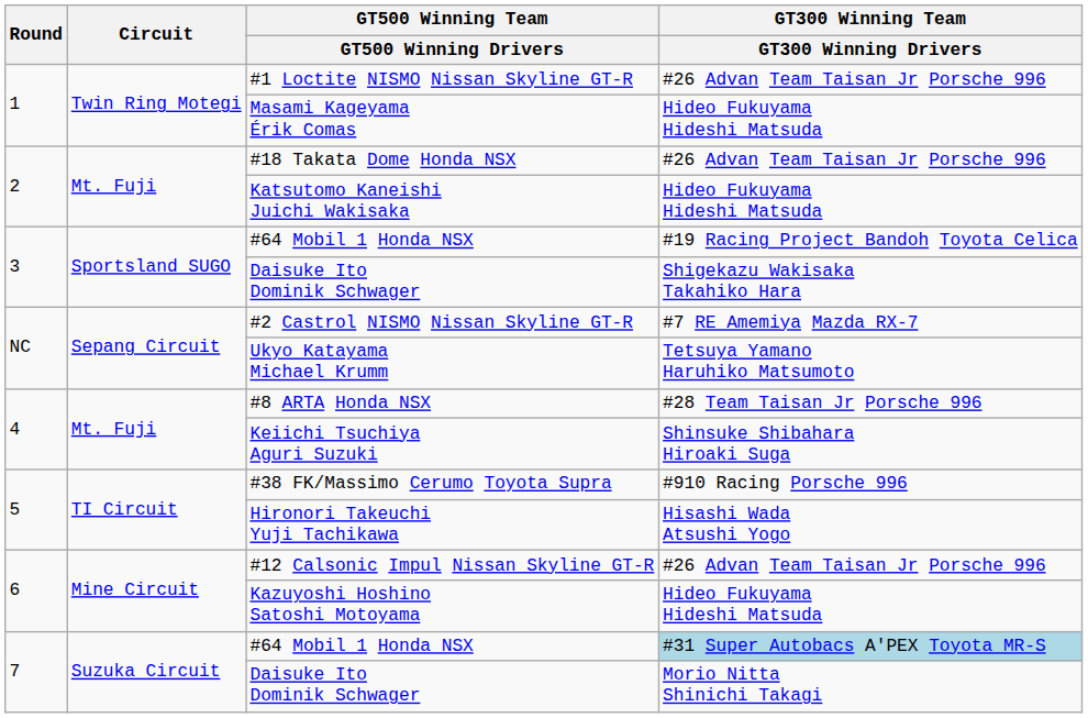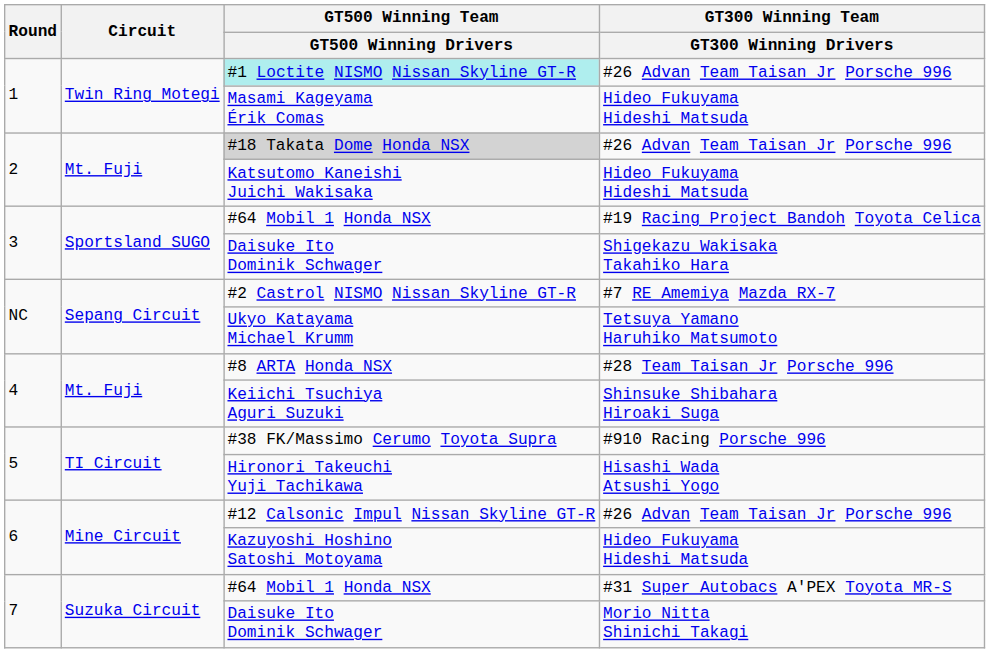#1 Loctite NISMO Nissan Skyline GT-R | GT500 Winning Team / GT500 Winning Drivers: no background -> paleturquoise background
#18 Takata Dome Honda NSX | GT500 Winning Team / GT500 Winning Drivers: no background -> lightgrey background
#64 Mobil 1 Honda NSX / #31 Super Autobacs A'PEX Toyota MR-S | GT300 Winning Team / GT300 Winning Drivers: lightblue background -> no background
